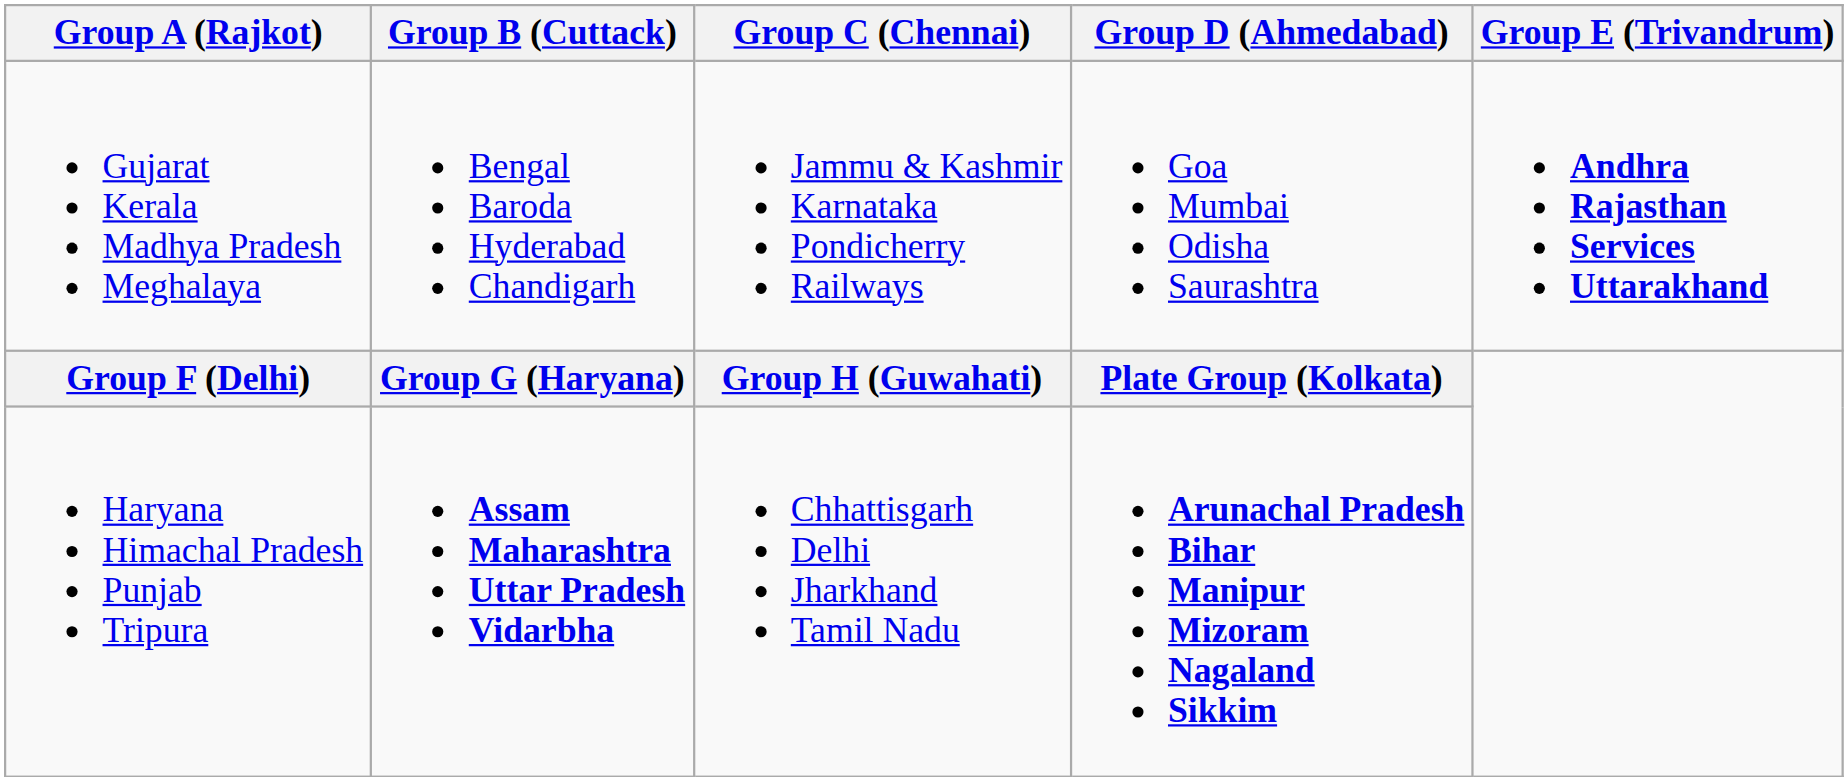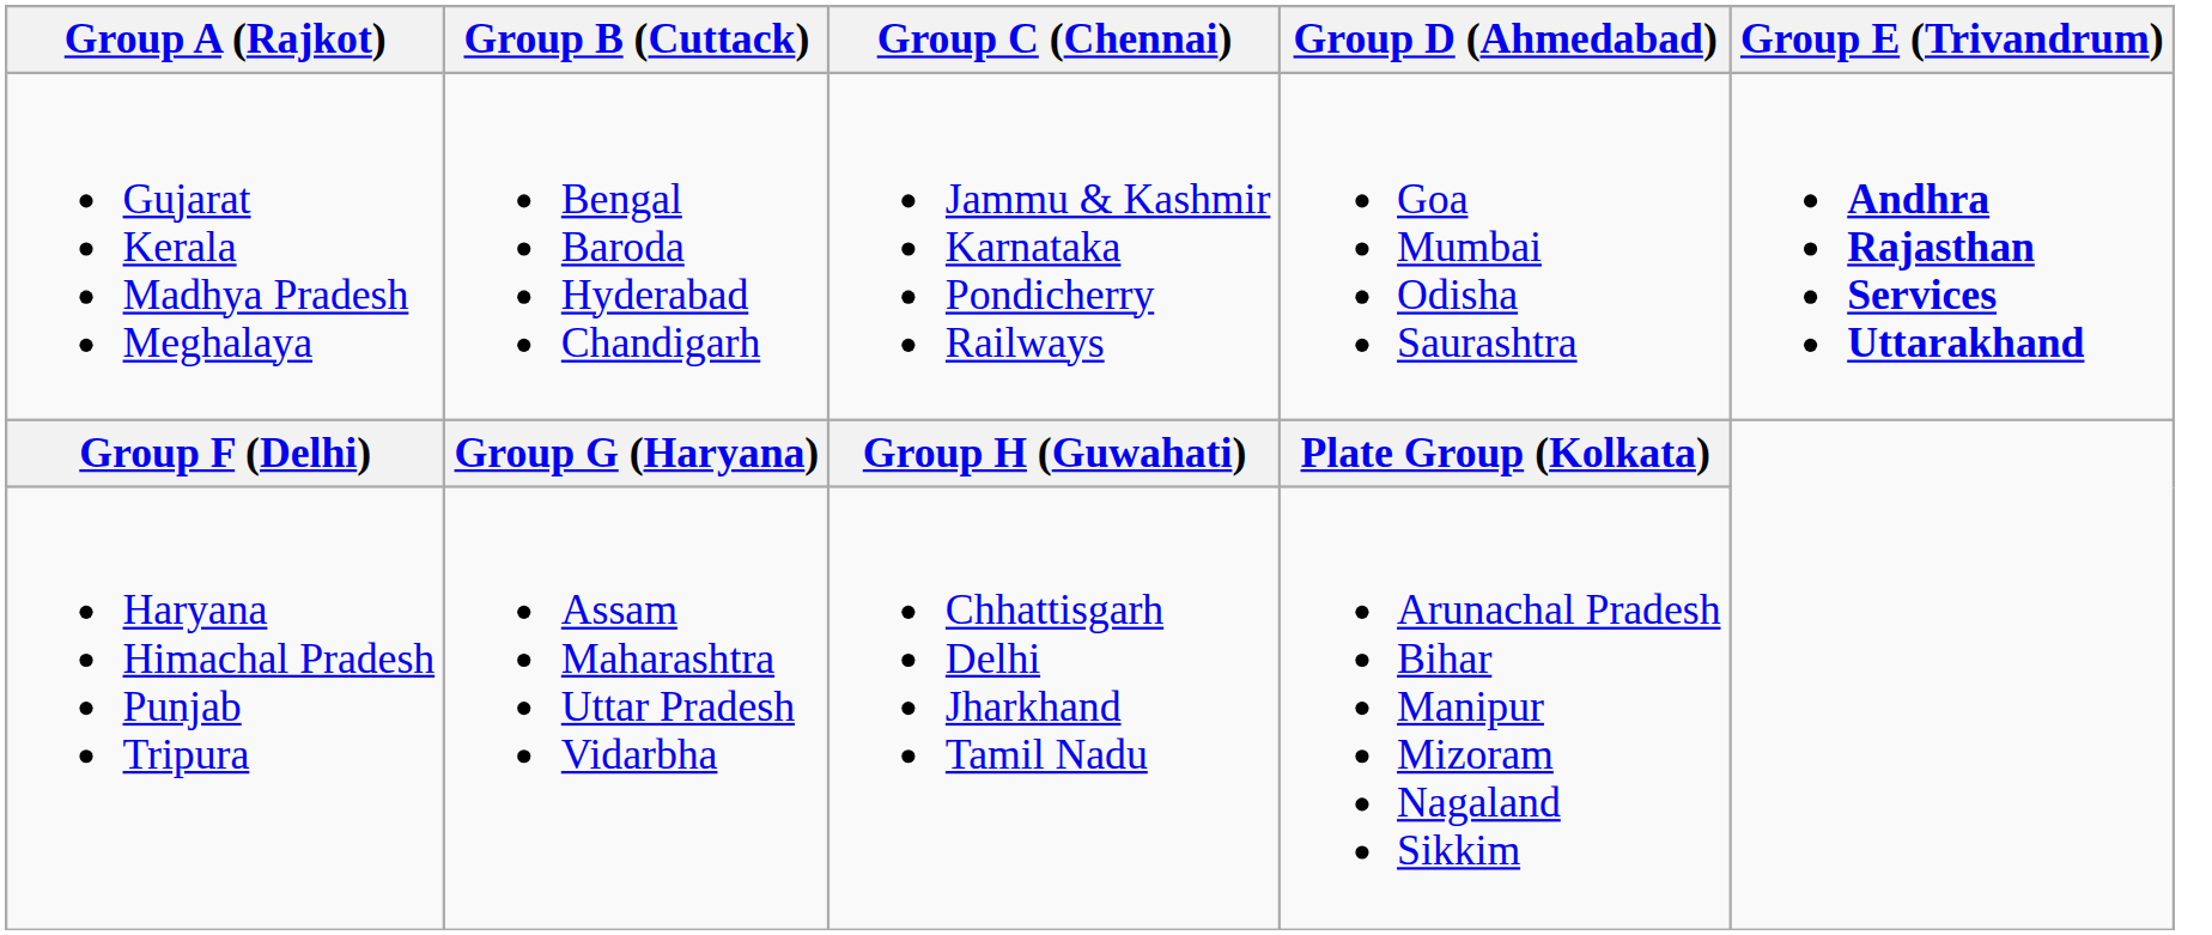Haryana Himachal Pradesh Punjab Tripura | Group B (Cuttack): bold -> normal
Haryana Himachal Pradesh Punjab Tripura | Group D (Ahmedabad): bold -> normal
